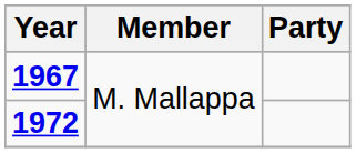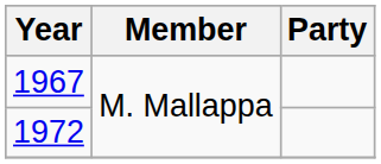1967 | Year: bold -> normal
1972 | Year: bold -> normal
